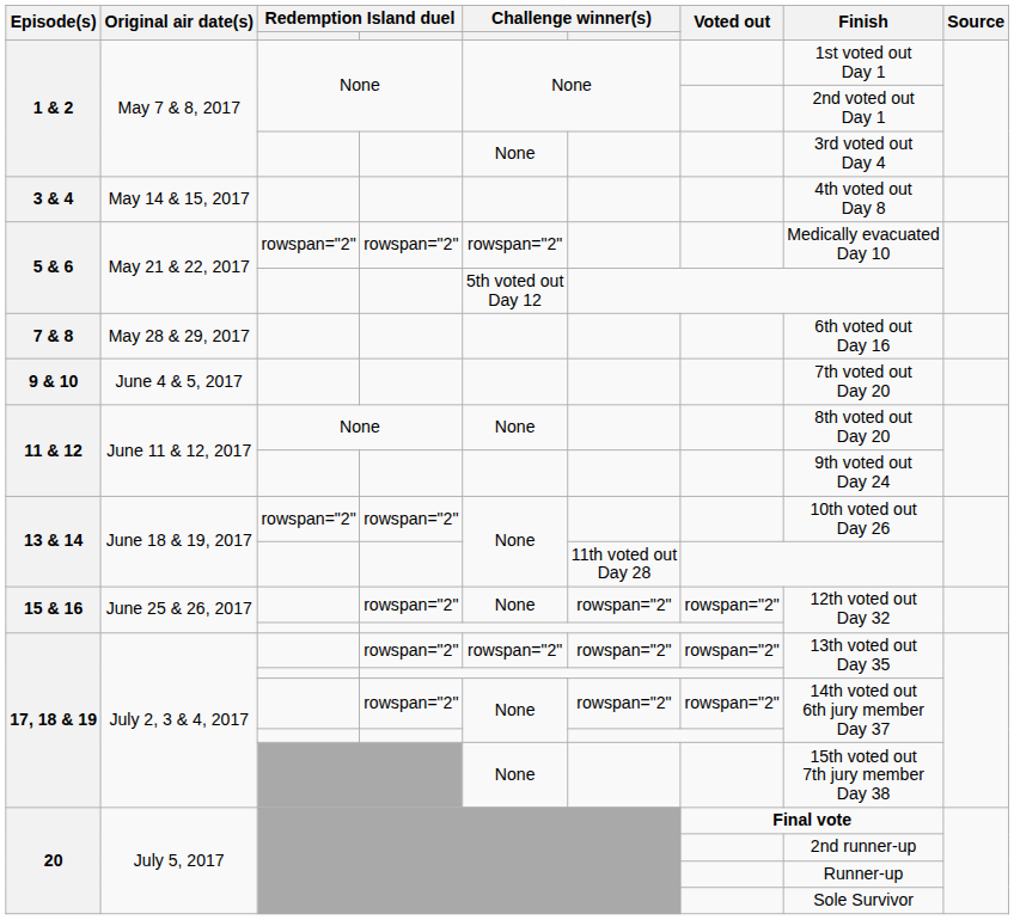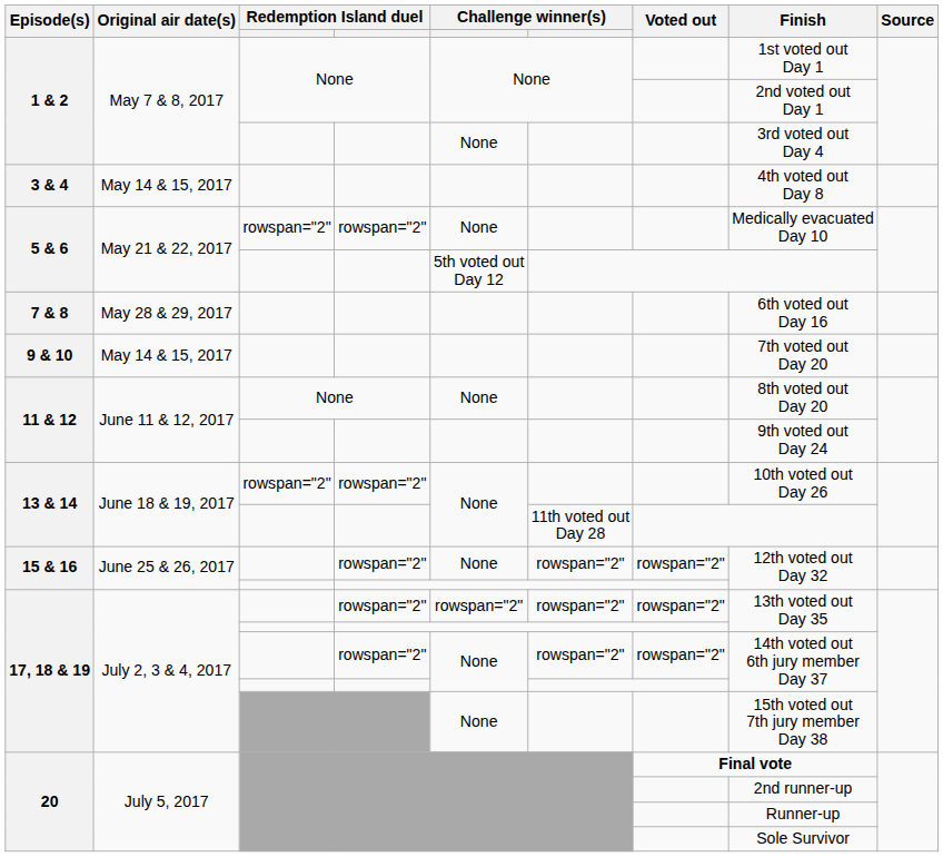5 & 6 / rowspan="2" | column 5: rowspan="2" -> None
9 & 10 | Original air date(s): June 4 & 5, 2017 -> May 14 & 15, 2017
